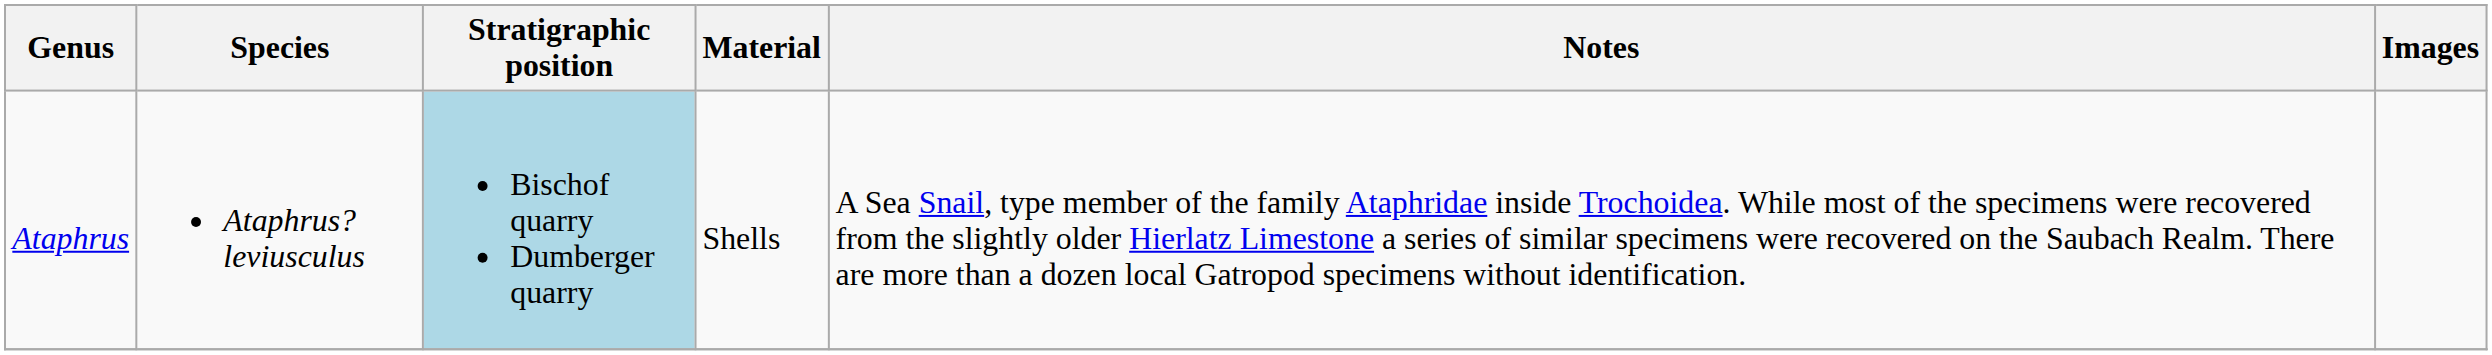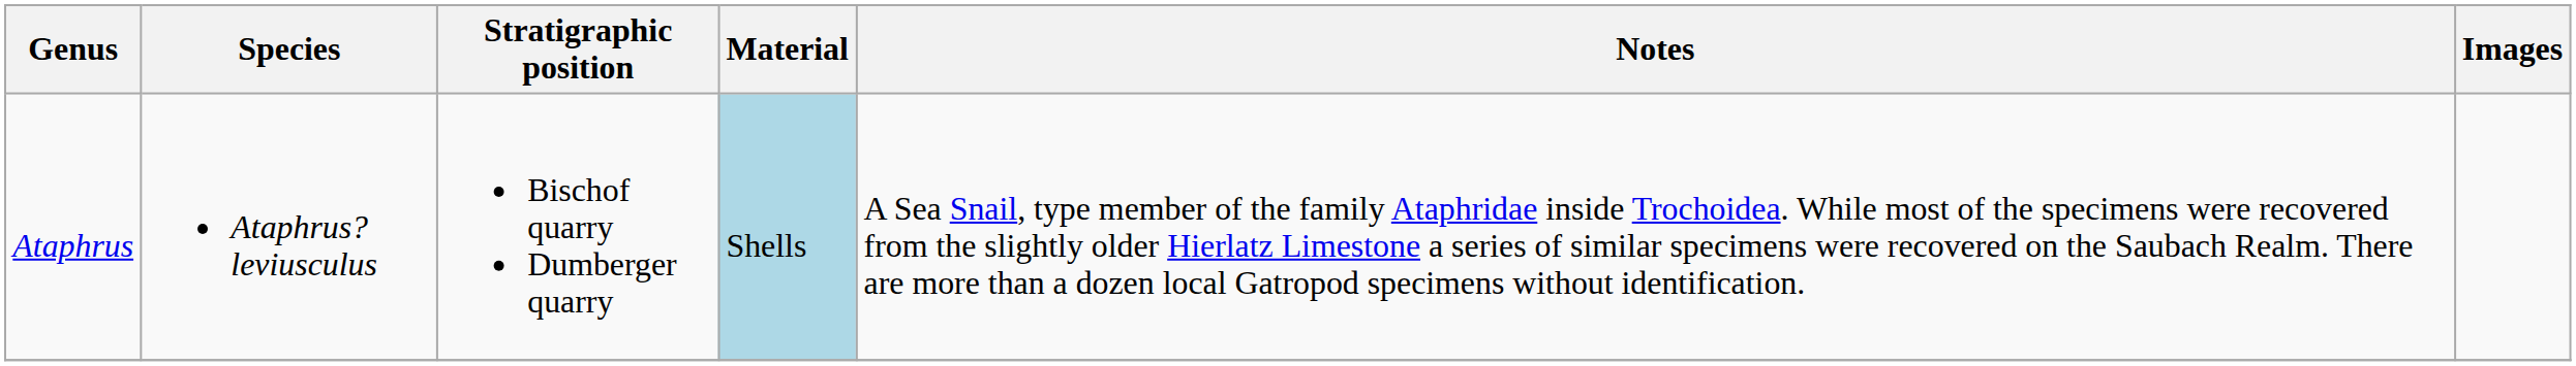Ataphrus | Stratigraphic position: lightblue background -> no background
Ataphrus | Material: no background -> lightblue background
